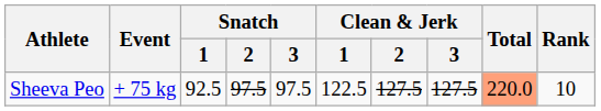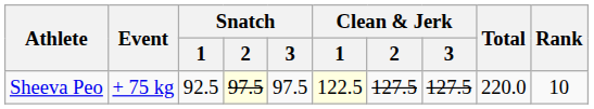Sheeva Peo | Snatch / 2: no background -> lightyellow background
Sheeva Peo | Clean & Jerk / 1: no background -> lightyellow background
Sheeva Peo | Total: lightsalmon background -> no background
